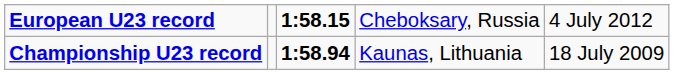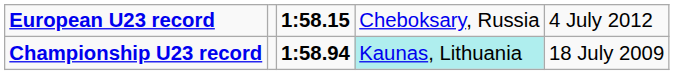Championship U23 record | column 4: no background -> paleturquoise background
